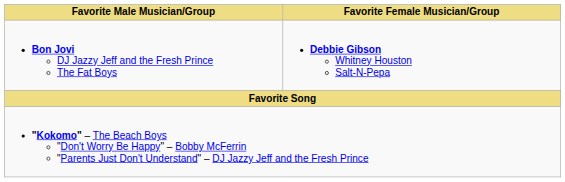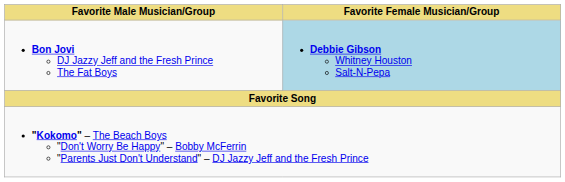Bon Jovi DJ Jazzy Jeff and the Fresh Prince The Fat Boys | Favorite Female Musician/Group: no background -> lightblue background
